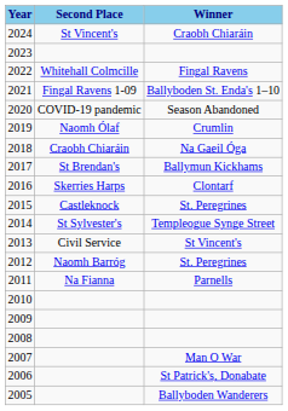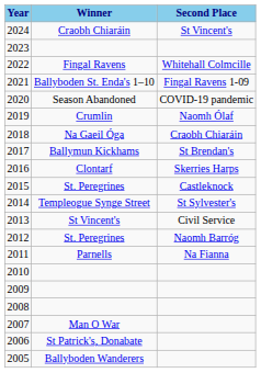columns swapped: Winner <-> Second Place
